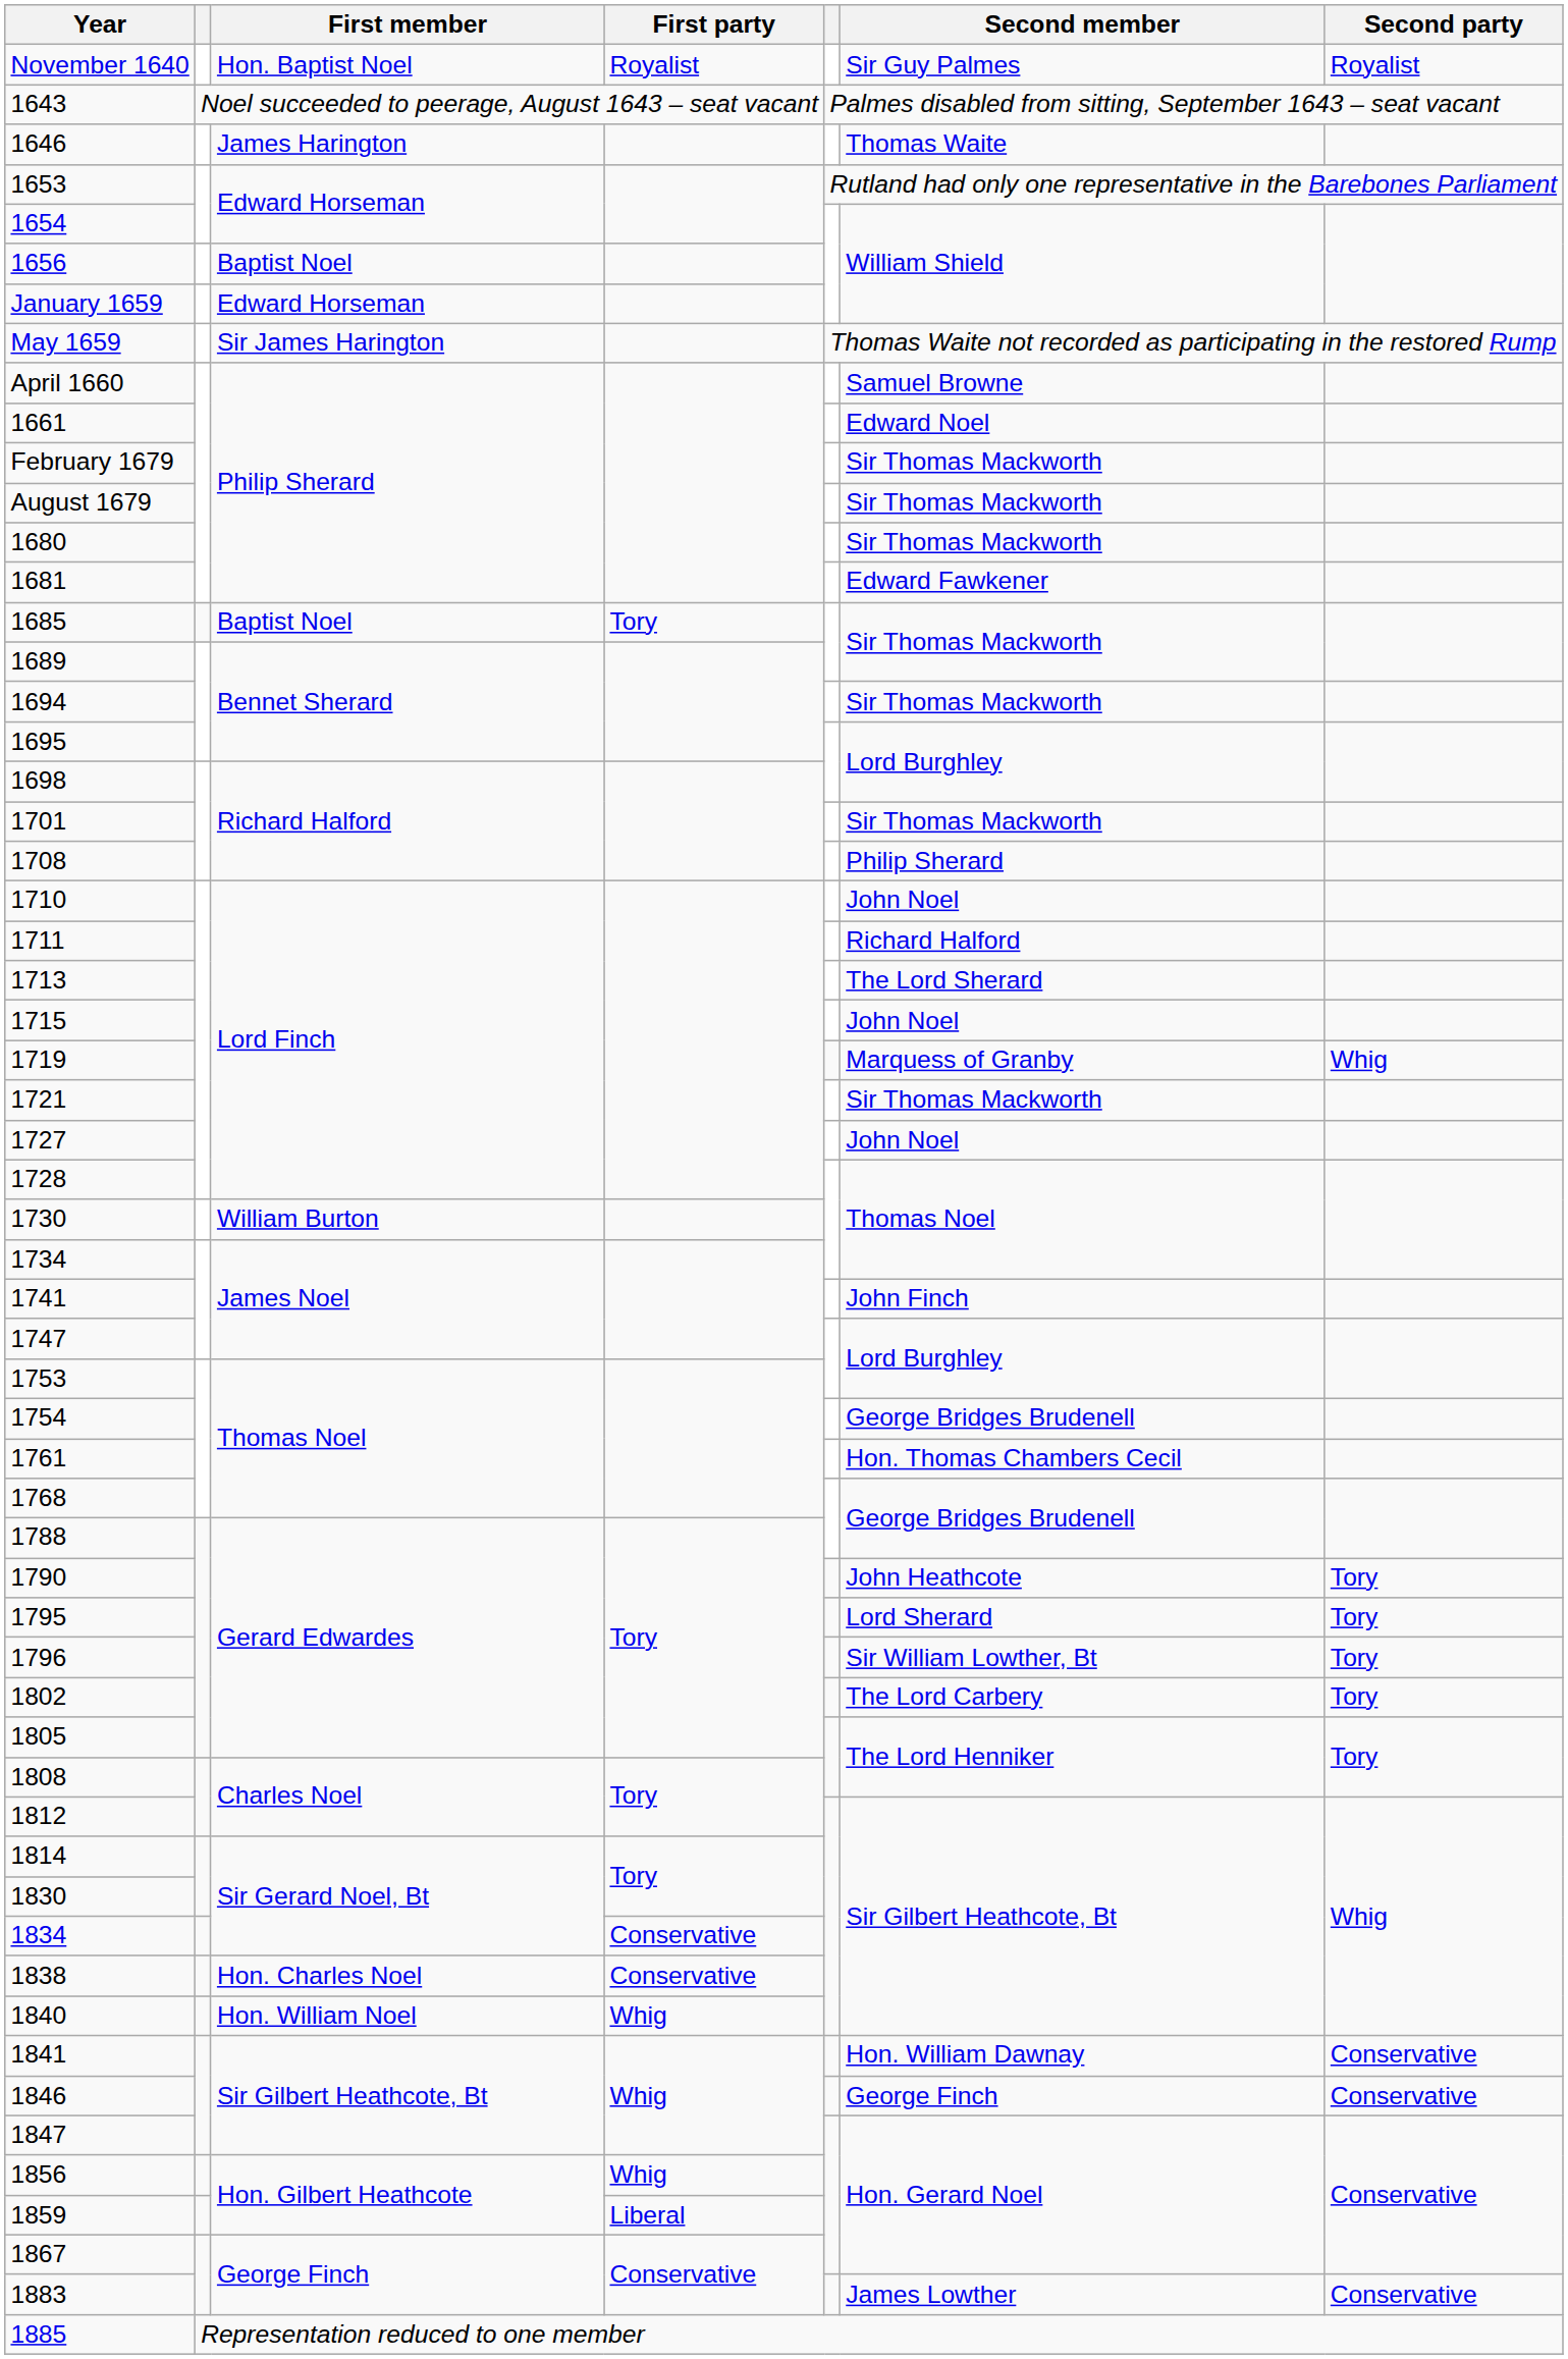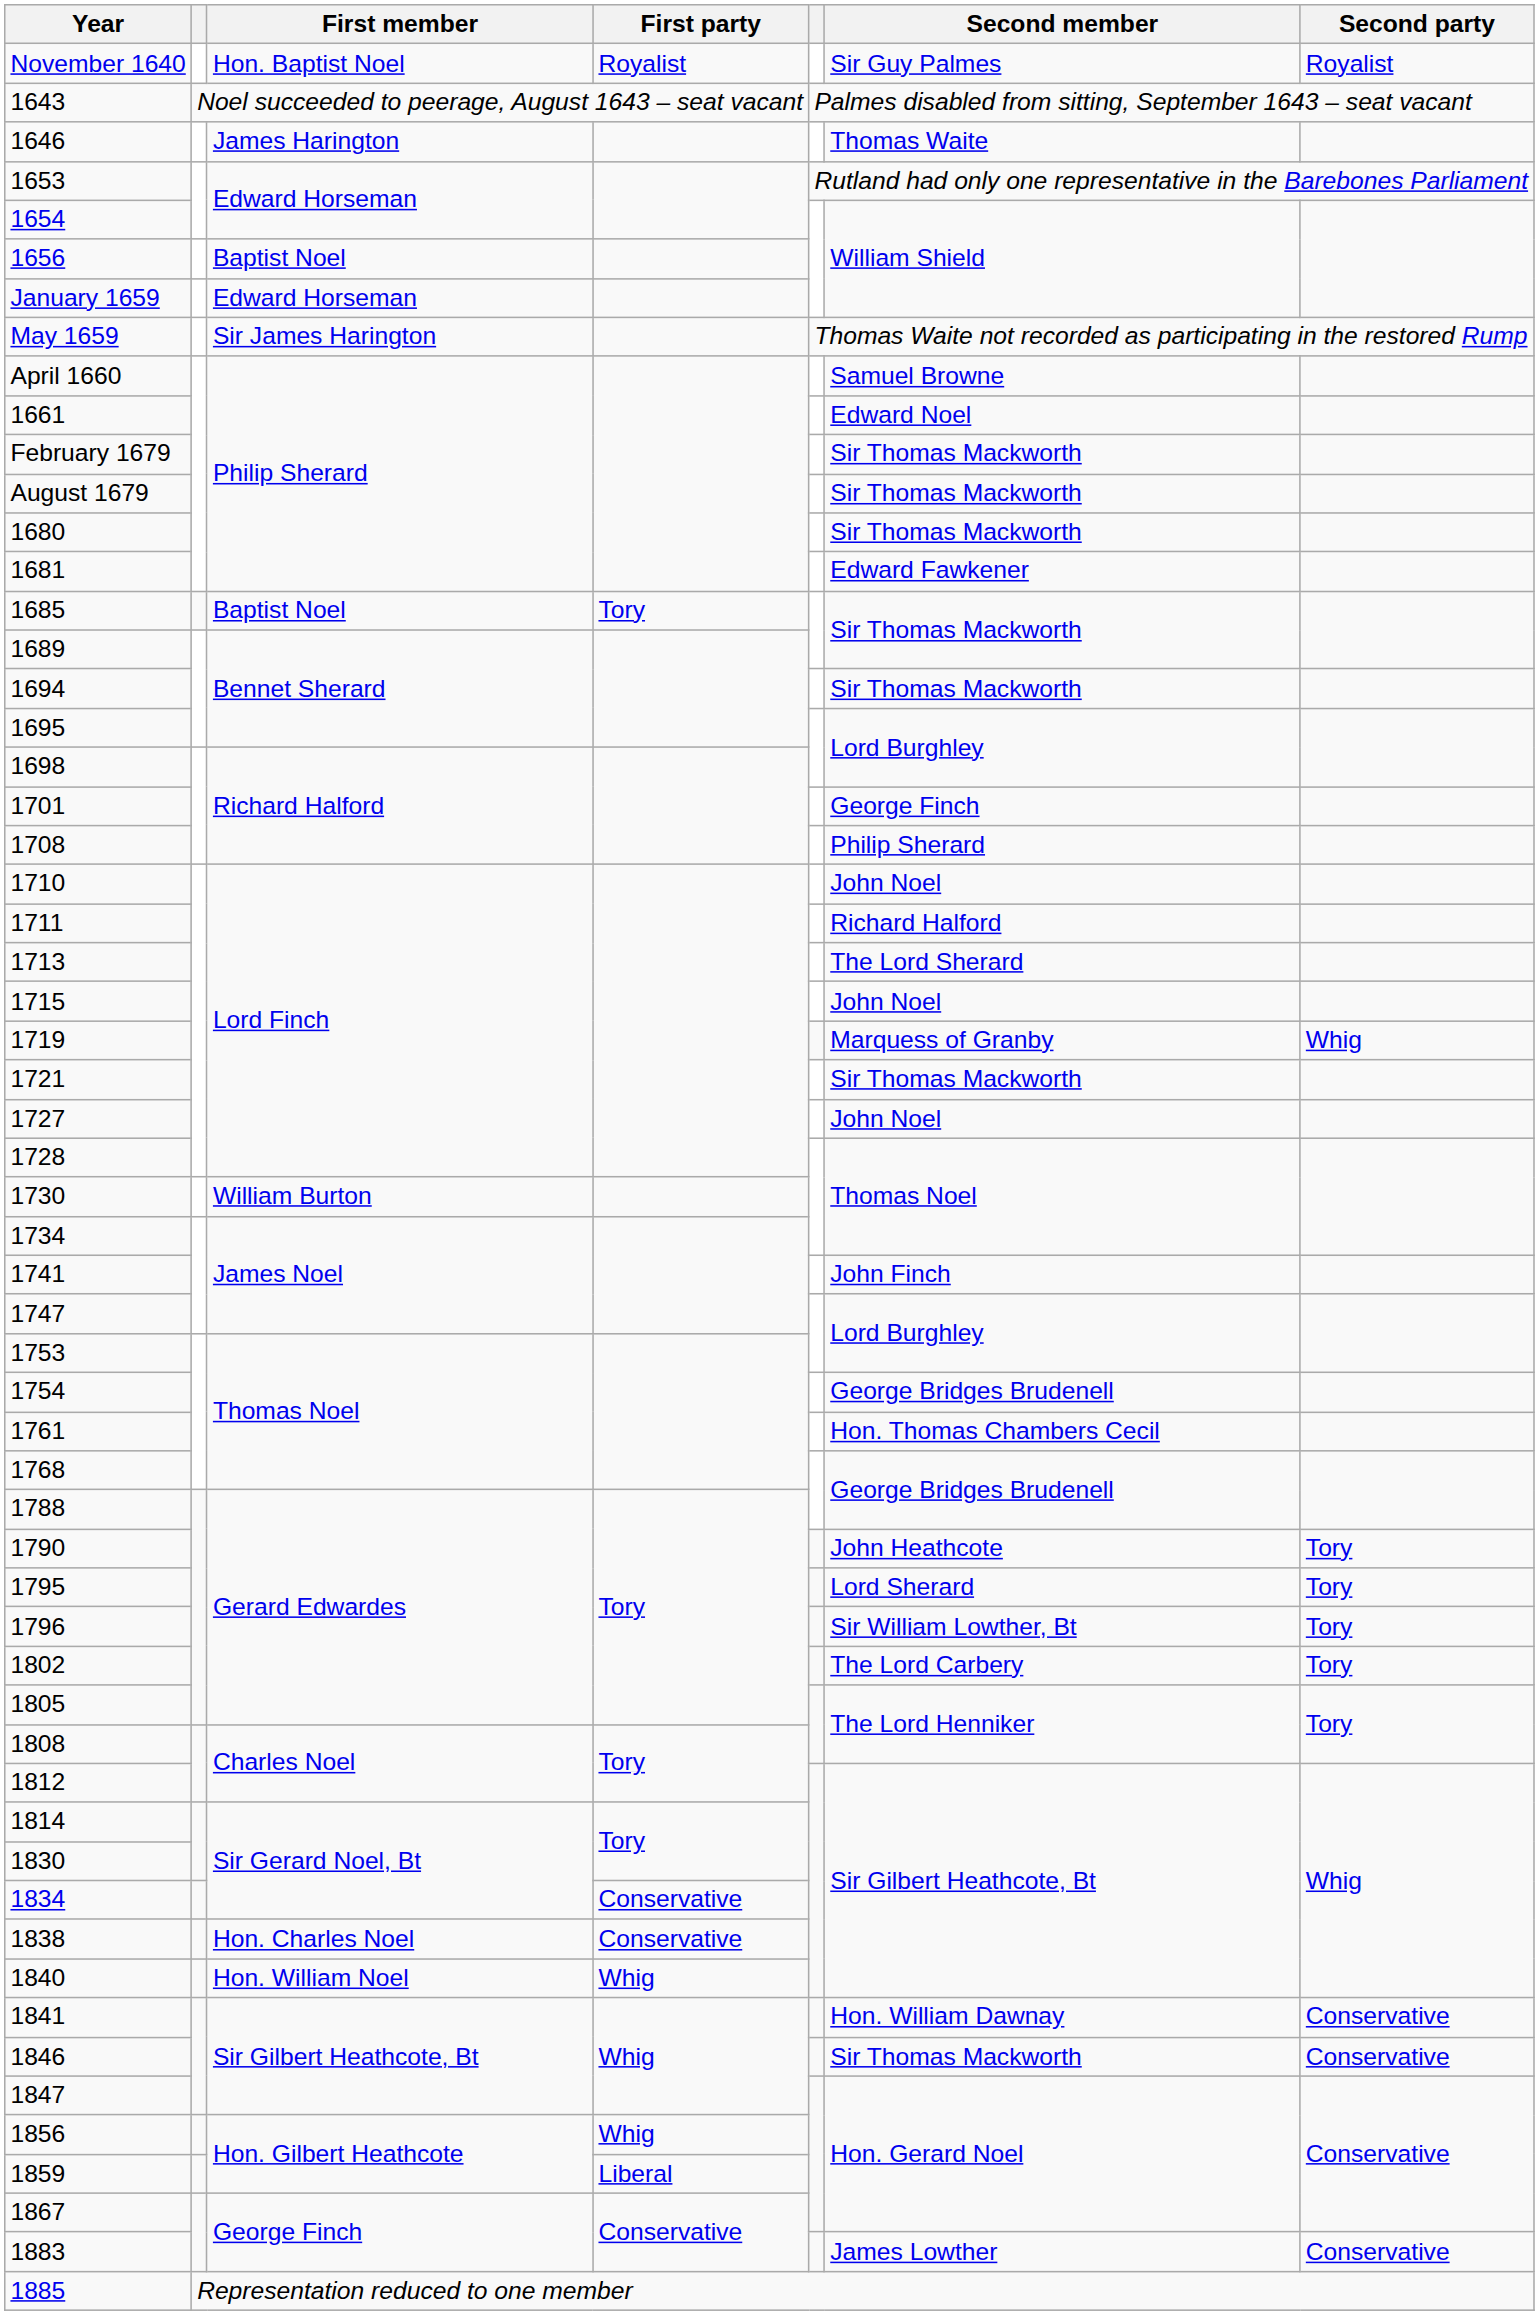1701 | Second member: Sir Thomas Mackworth -> George Finch
1846 | Second member: George Finch -> Sir Thomas Mackworth
